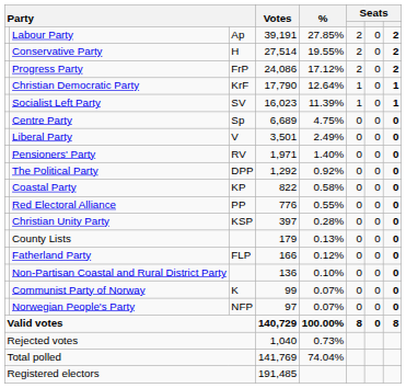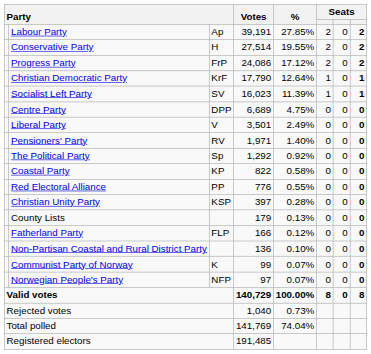Centre Party | column 3: Sp -> DPP
The Political Party | column 3: DPP -> Sp
